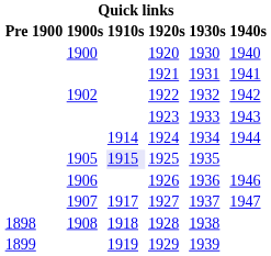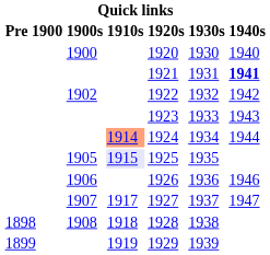1921 | 1940s: normal -> bold
1924 | 1910s: no background -> lightsalmon background
